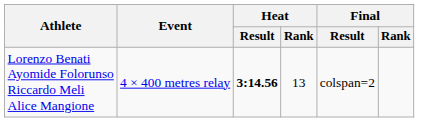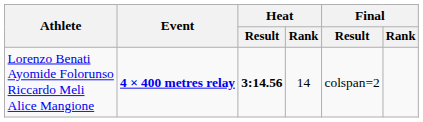row 3 | Event: normal -> bold
row 3 | Heat / Rank: 13 -> 14
